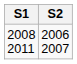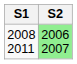2008 2011 | S2: no background -> lightgreen background
